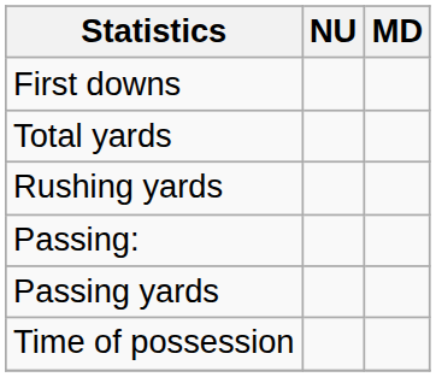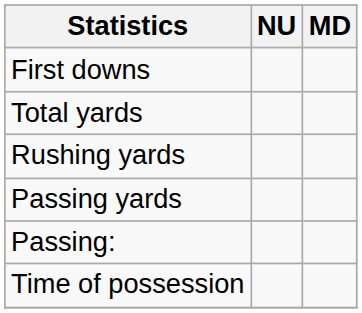rows swapped: Passing yards <-> Passing:
